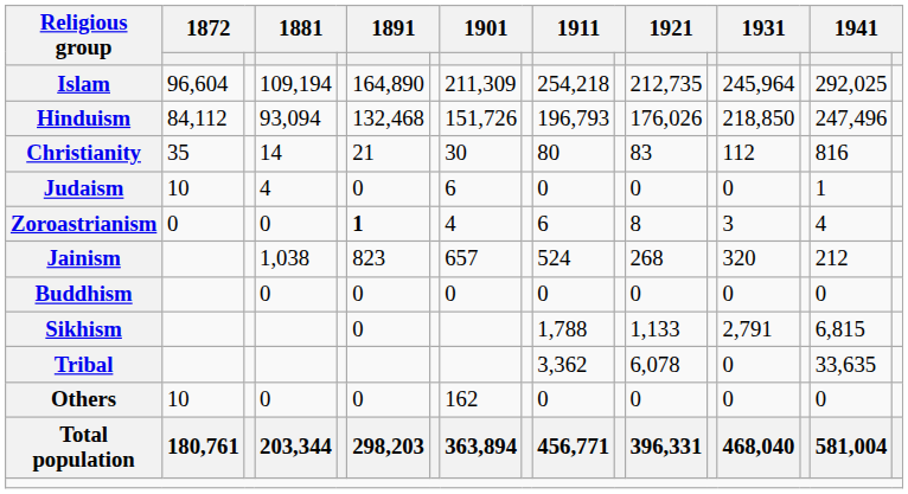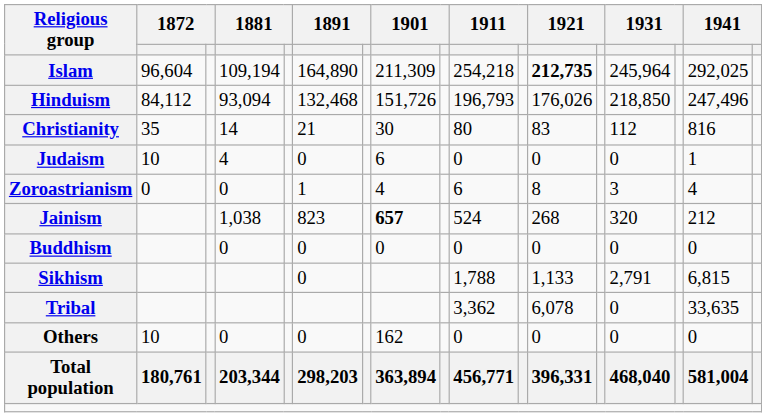Islam | column 12: normal -> bold
Zoroastrianism | column 6: bold -> normal
Jainism | column 8: normal -> bold
